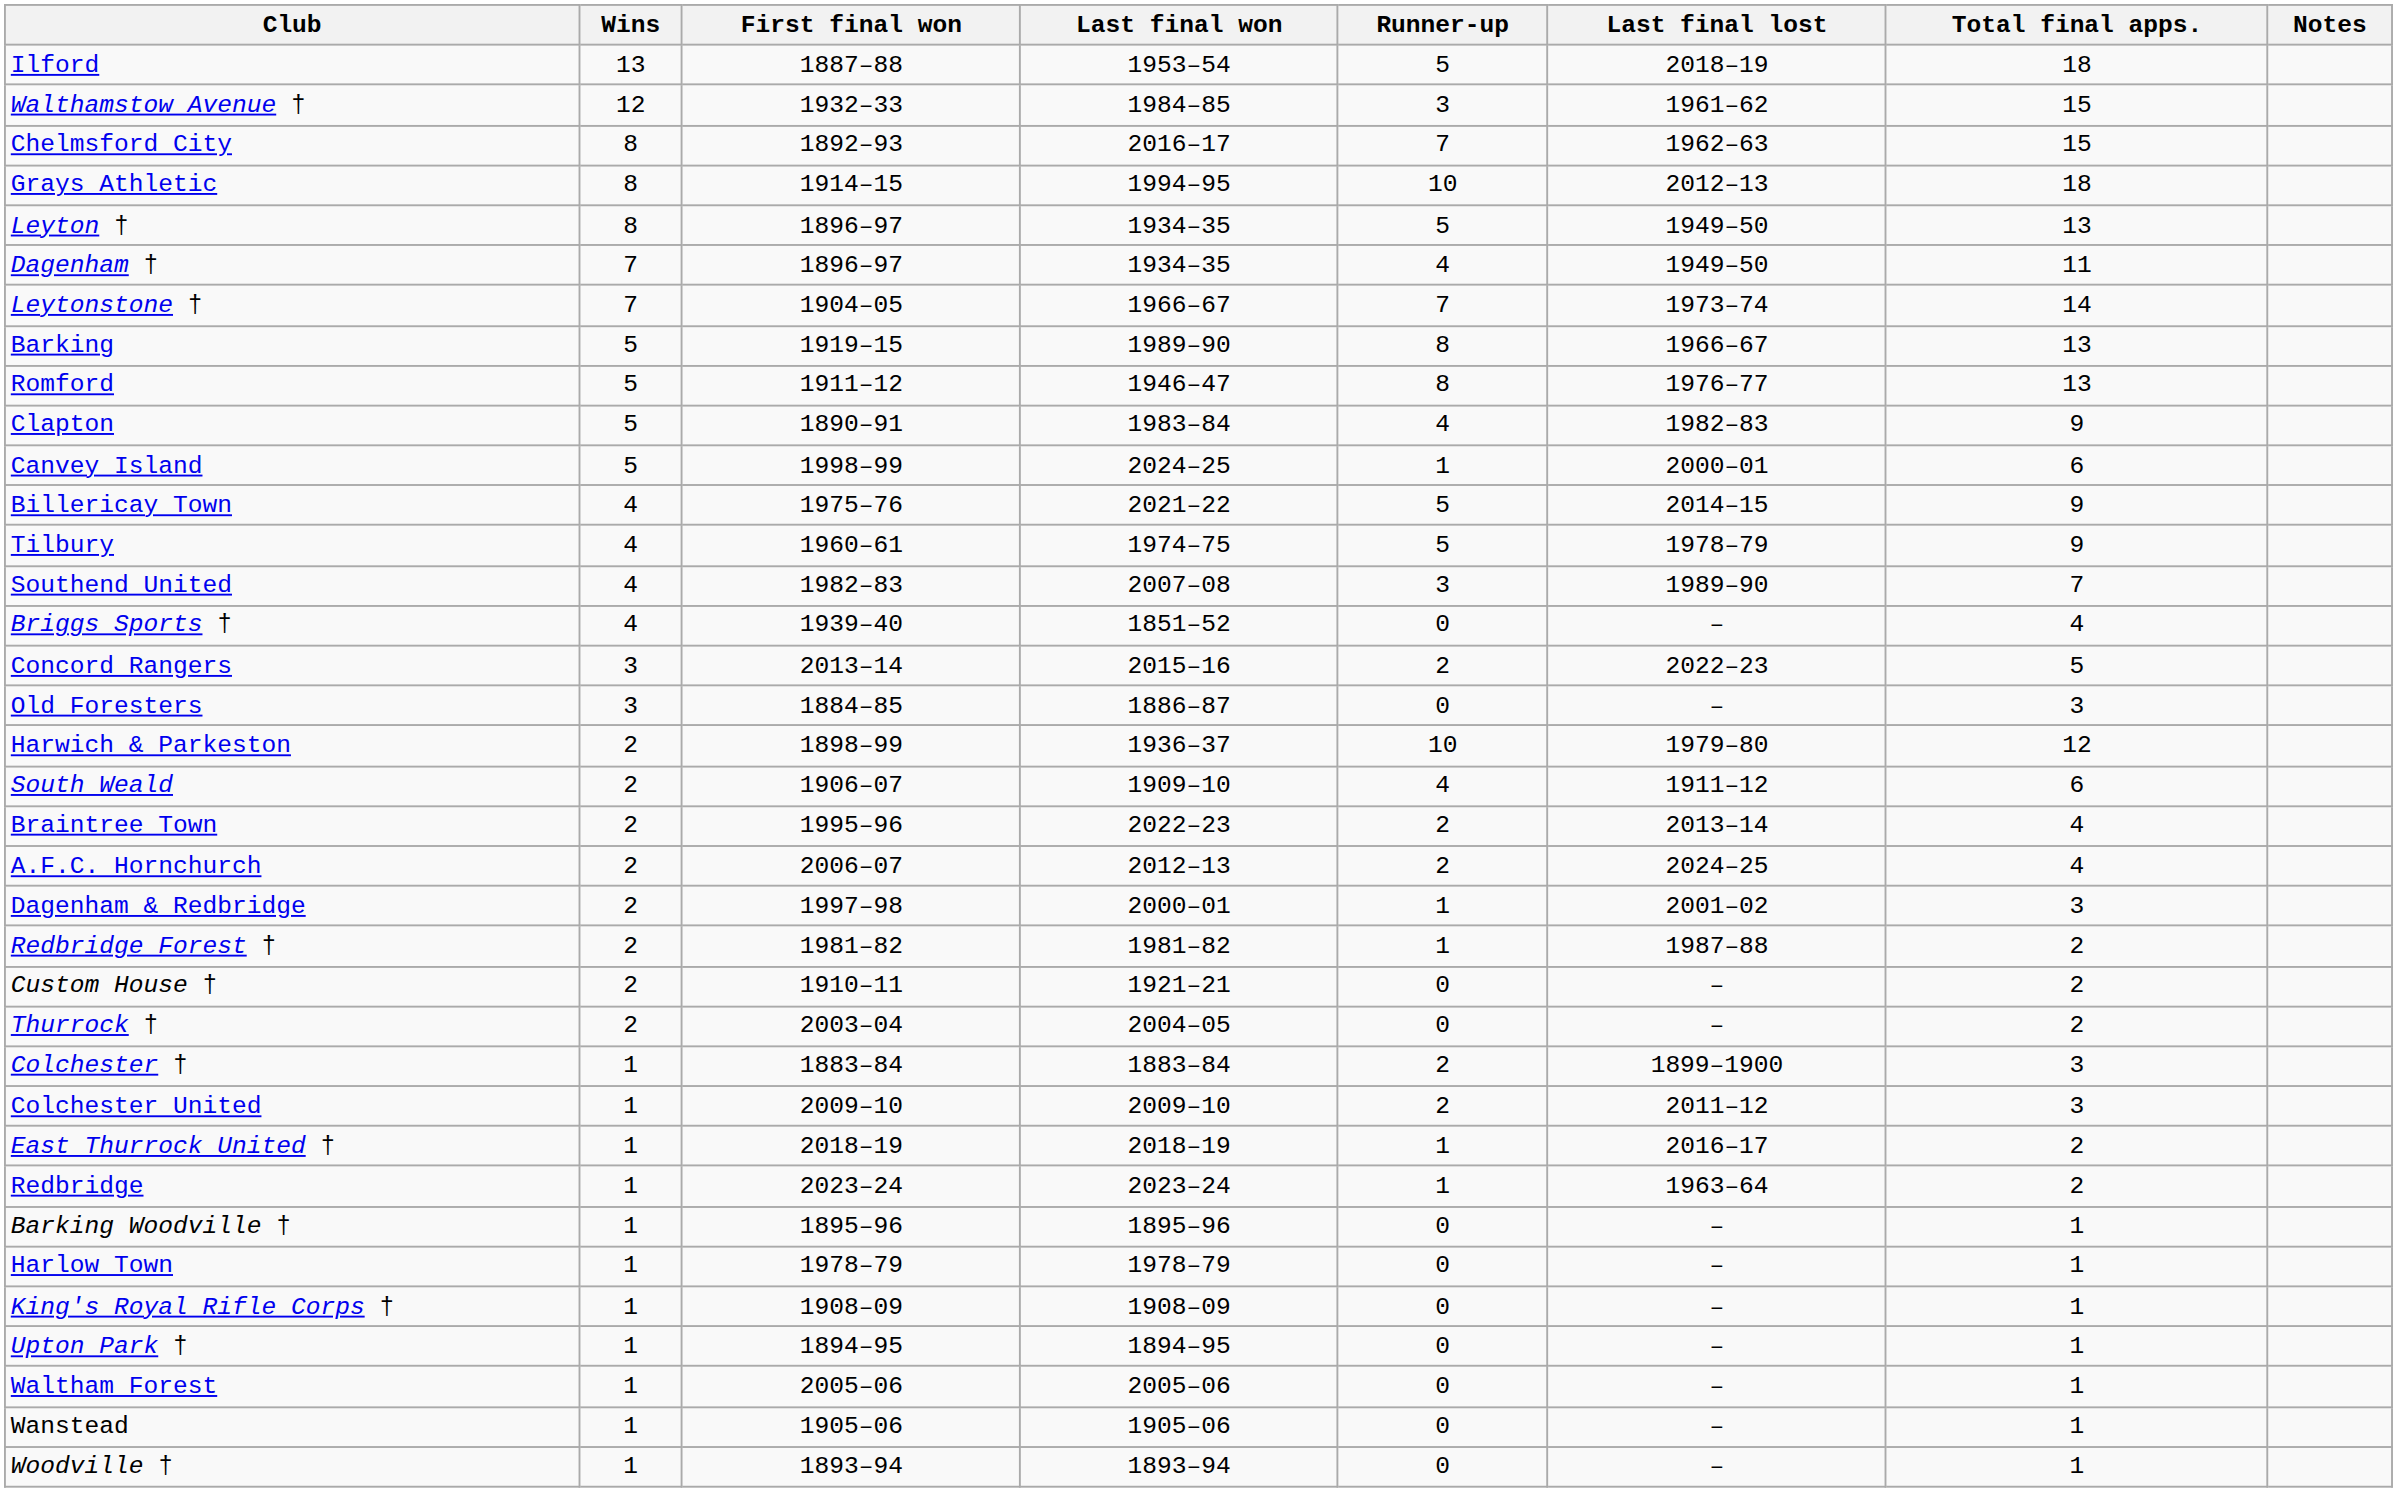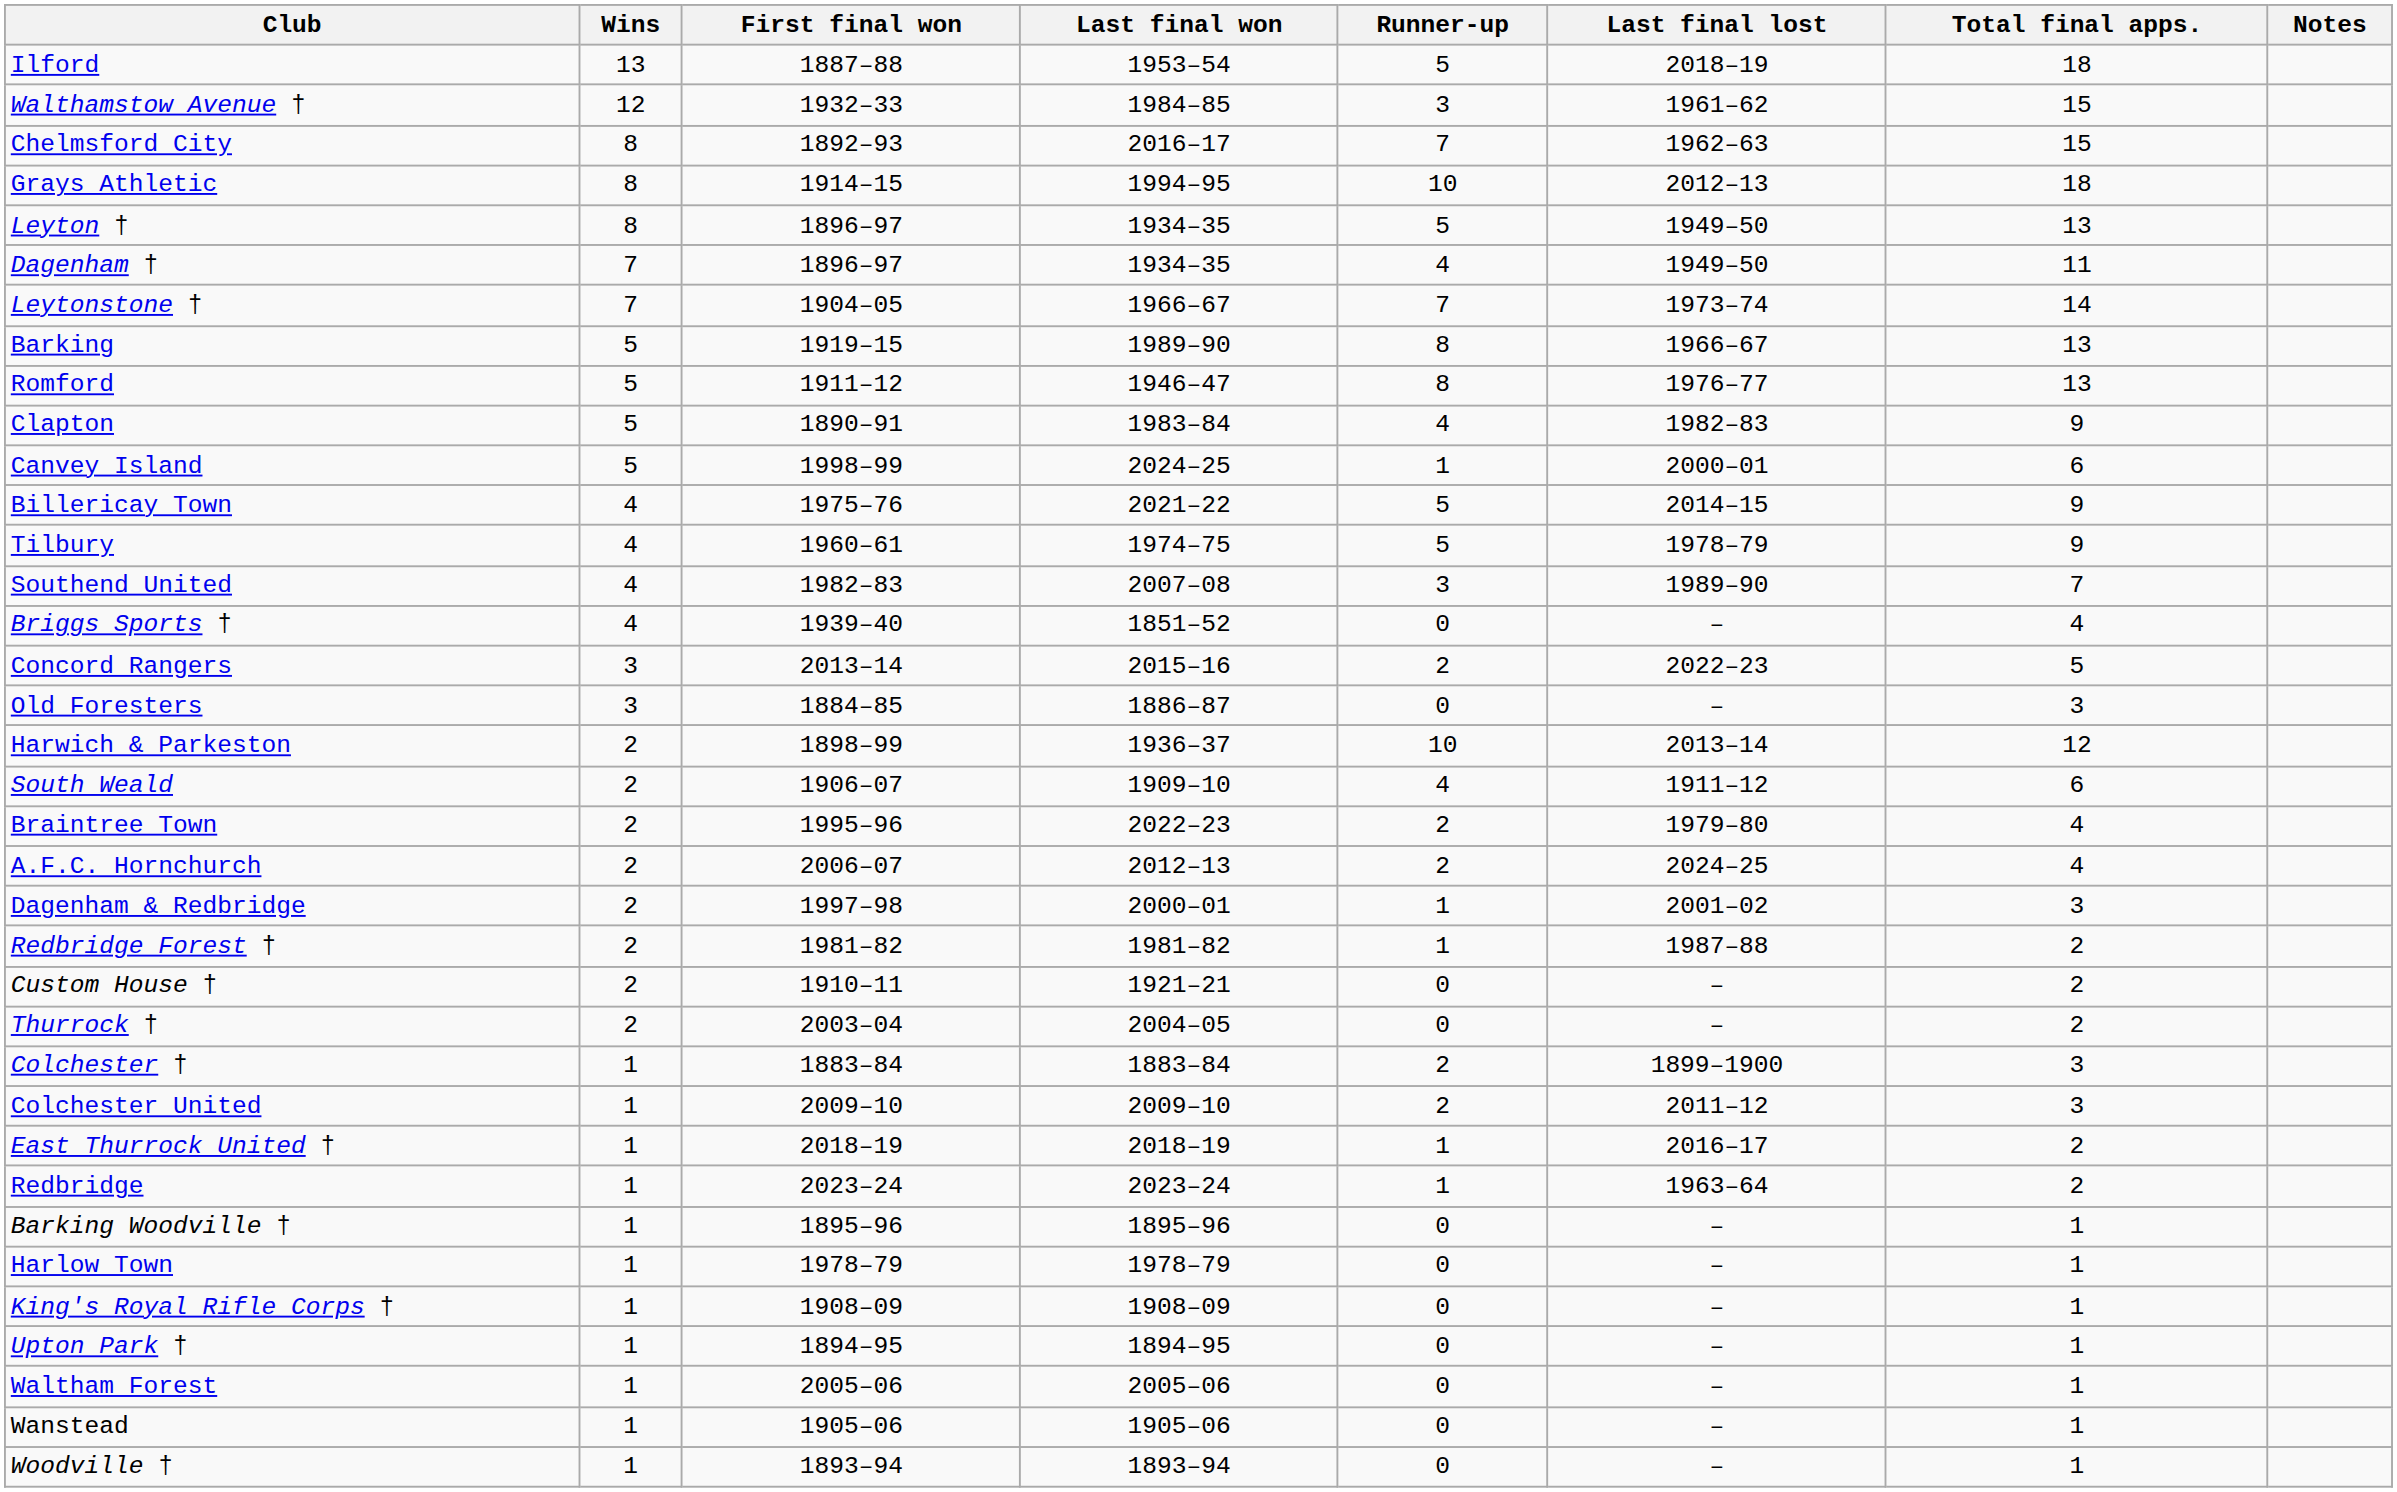Harwich & Parkeston | Last final lost: 1979–80 -> 2013–14
Braintree Town | Last final lost: 2013–14 -> 1979–80
